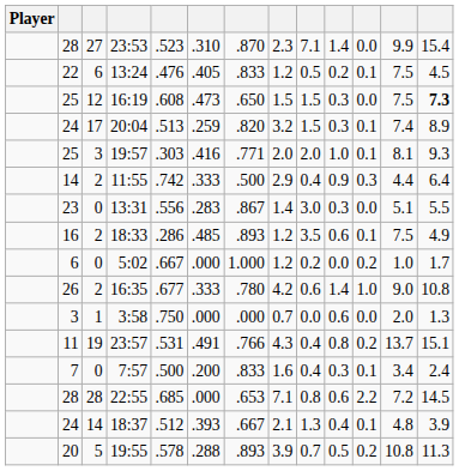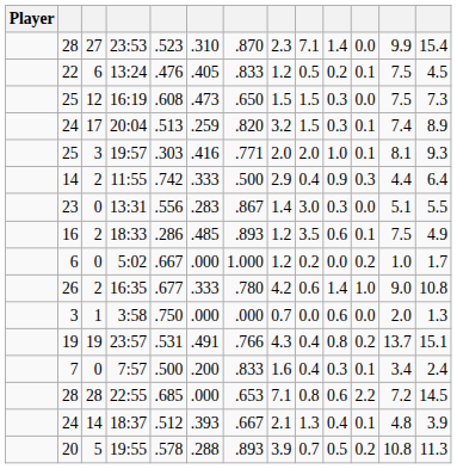16:19 | column 13: bold -> normal
23:57 | column 2: 11 -> 19
